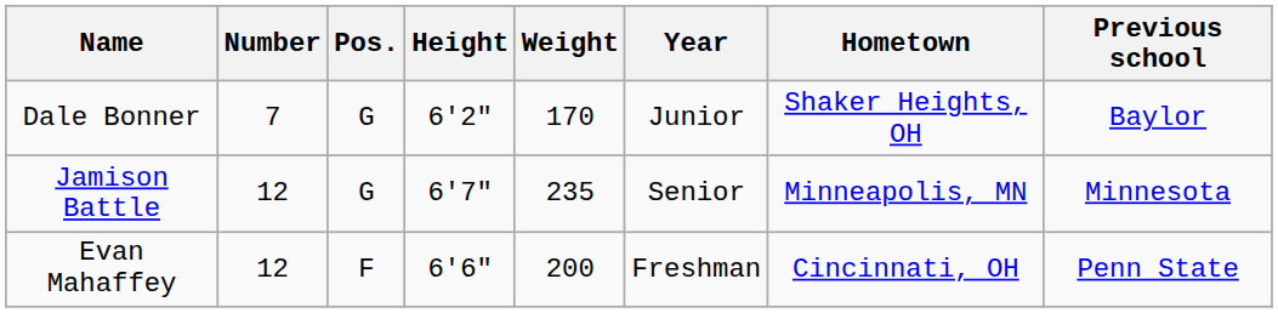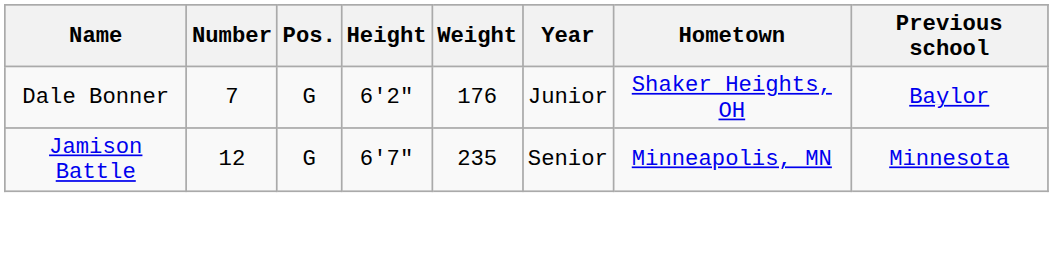Dale Bonner | Weight: 170 -> 176
- row: Evan Mahaffey | 12 | F | 6'6" | 200 | Freshman | Cincinnati, OH | Penn State
